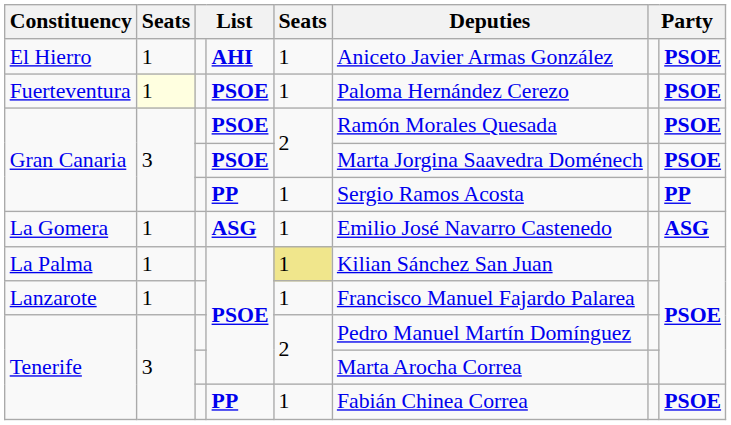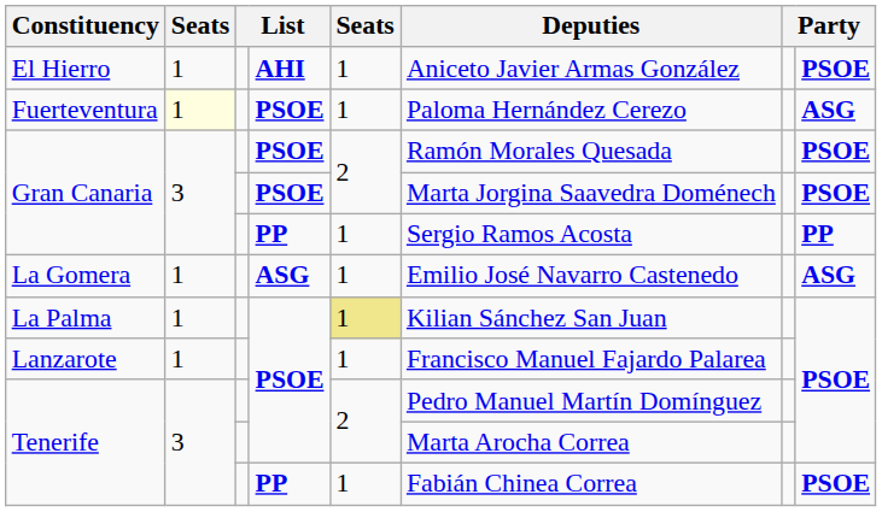Fuerteventura | column 8: PSOE -> ASG
